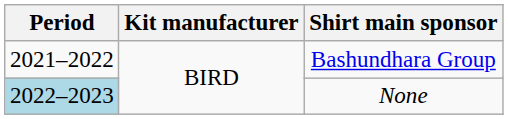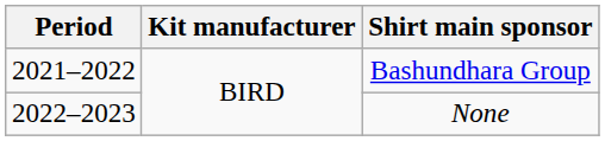None | Period: lightblue background -> no background
